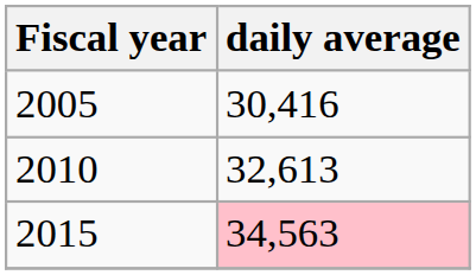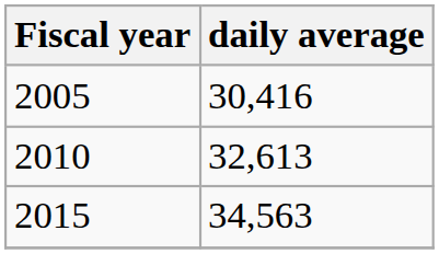2015 | daily average: pink background -> no background
